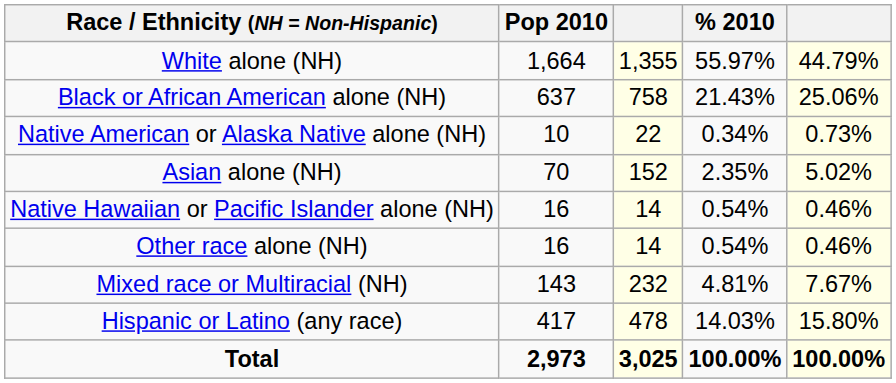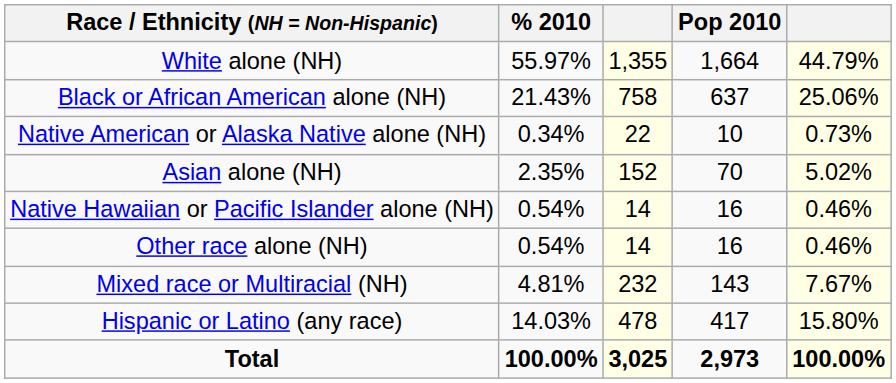columns swapped: Pop 2010 <-> % 2010
